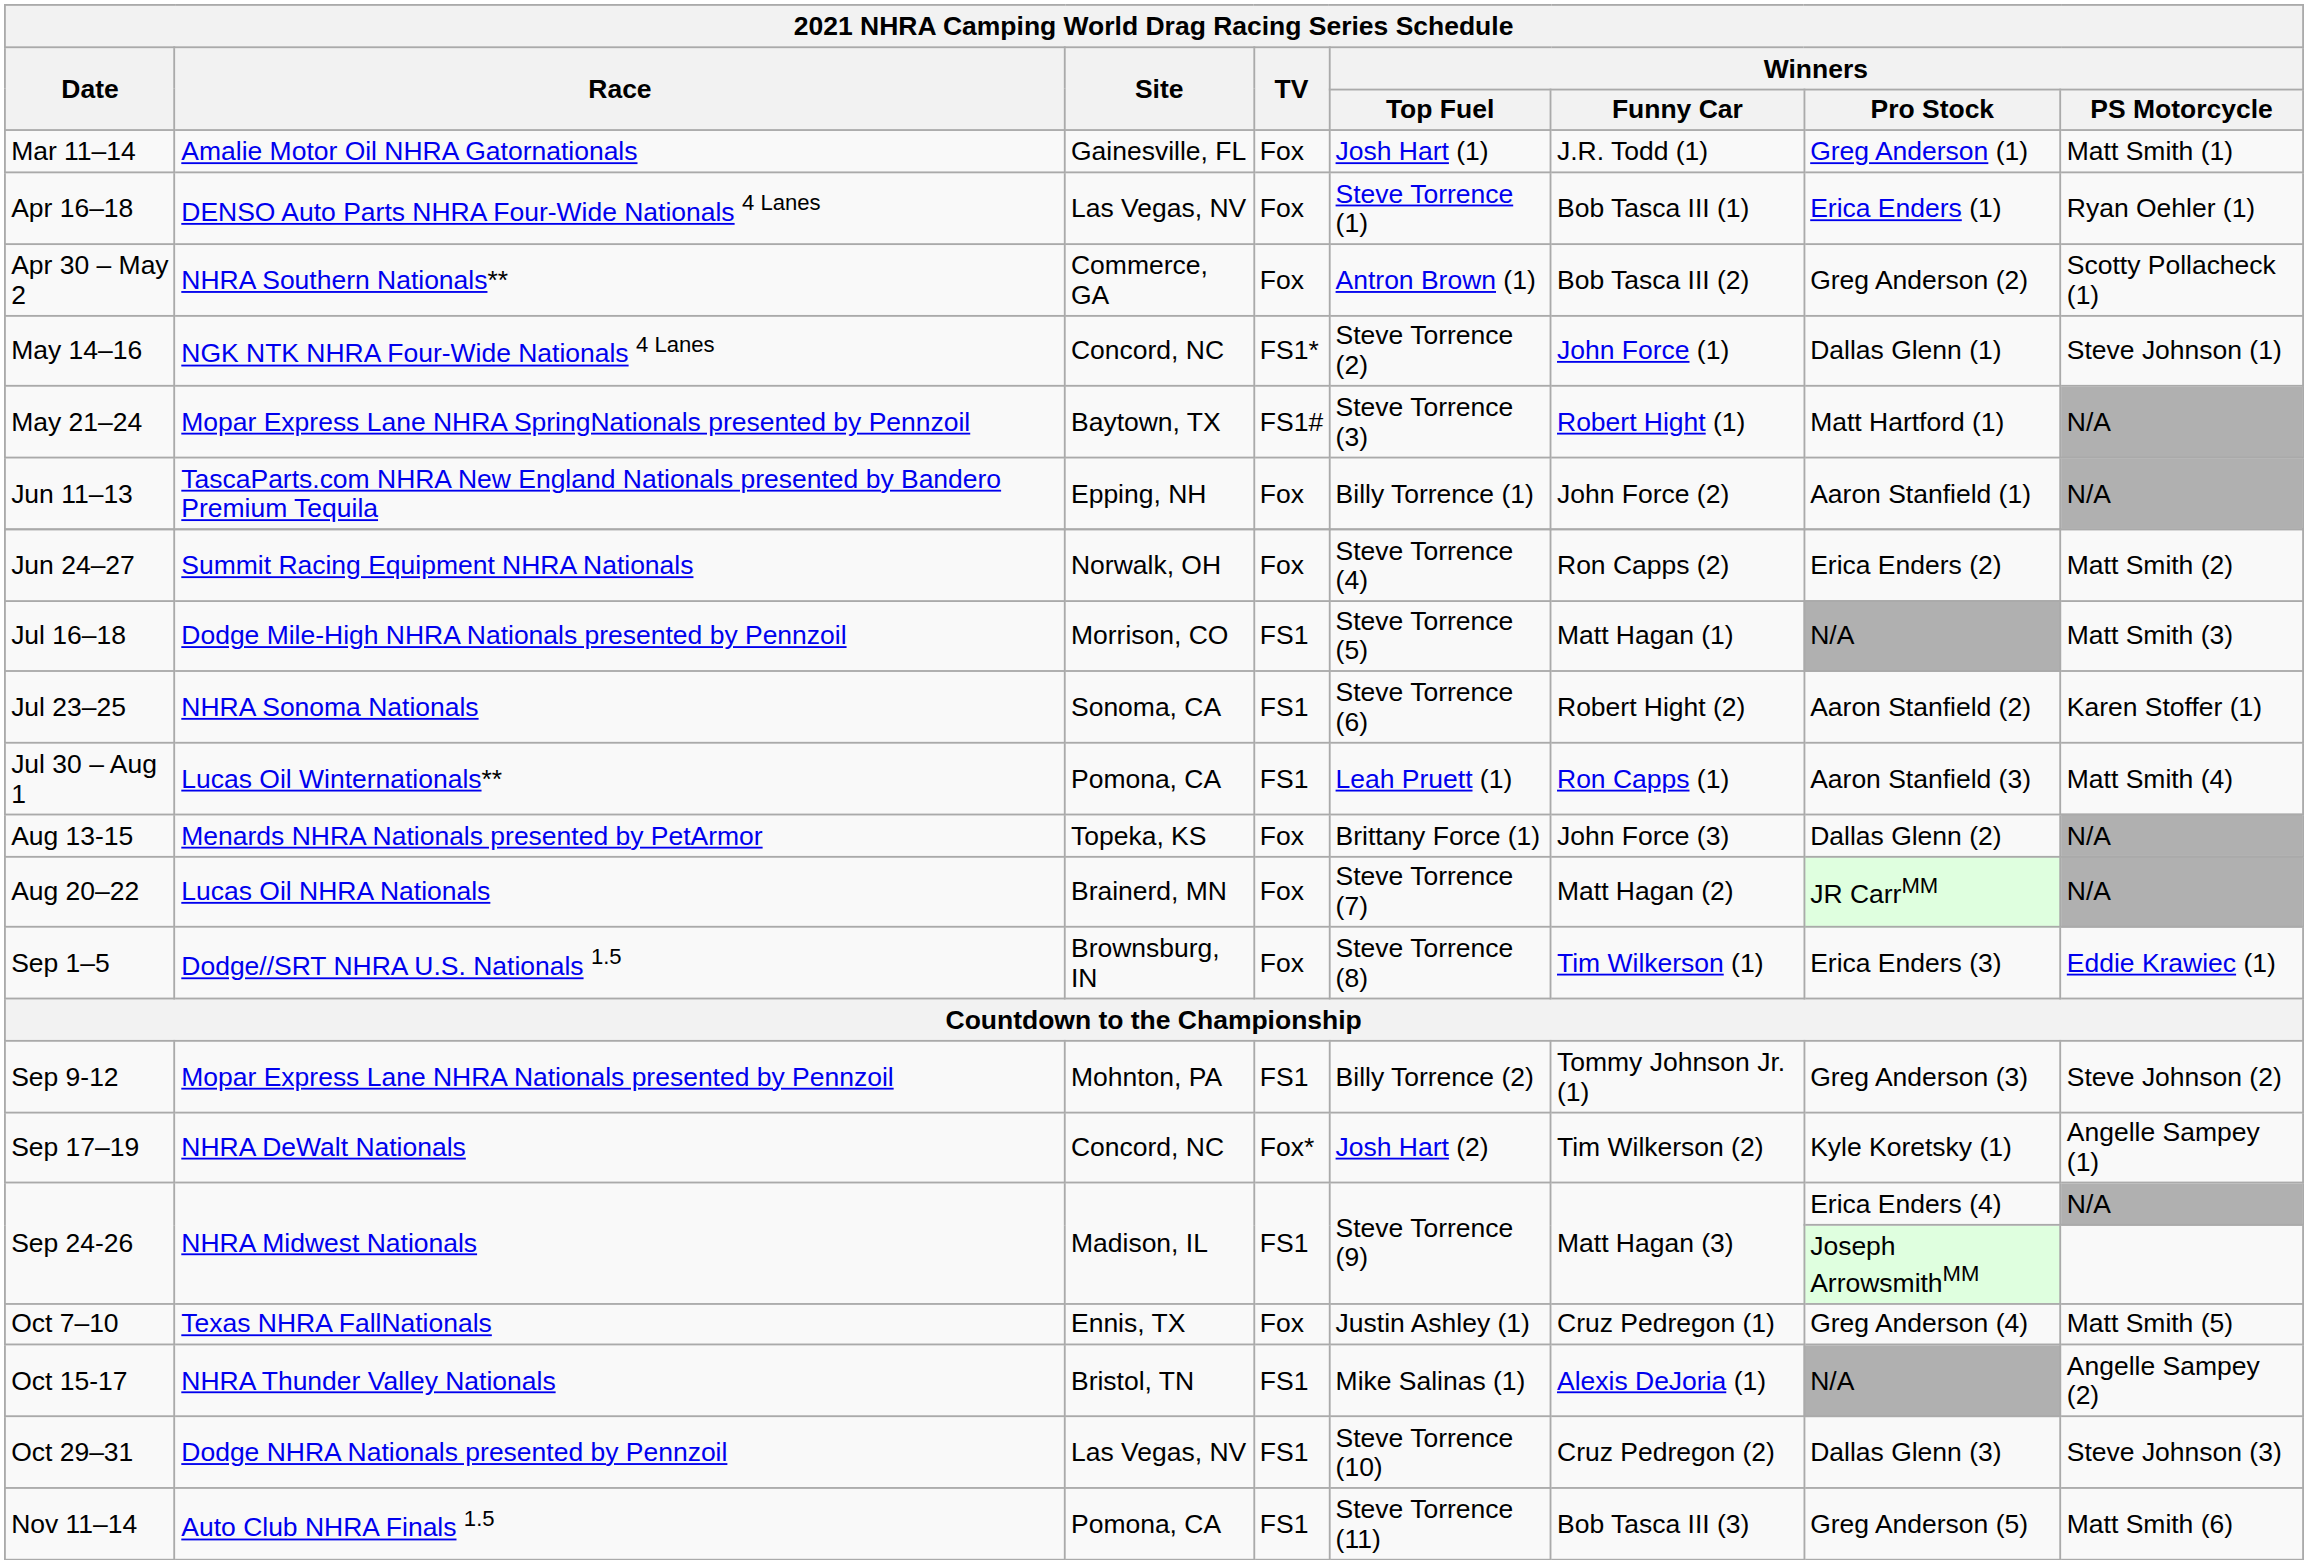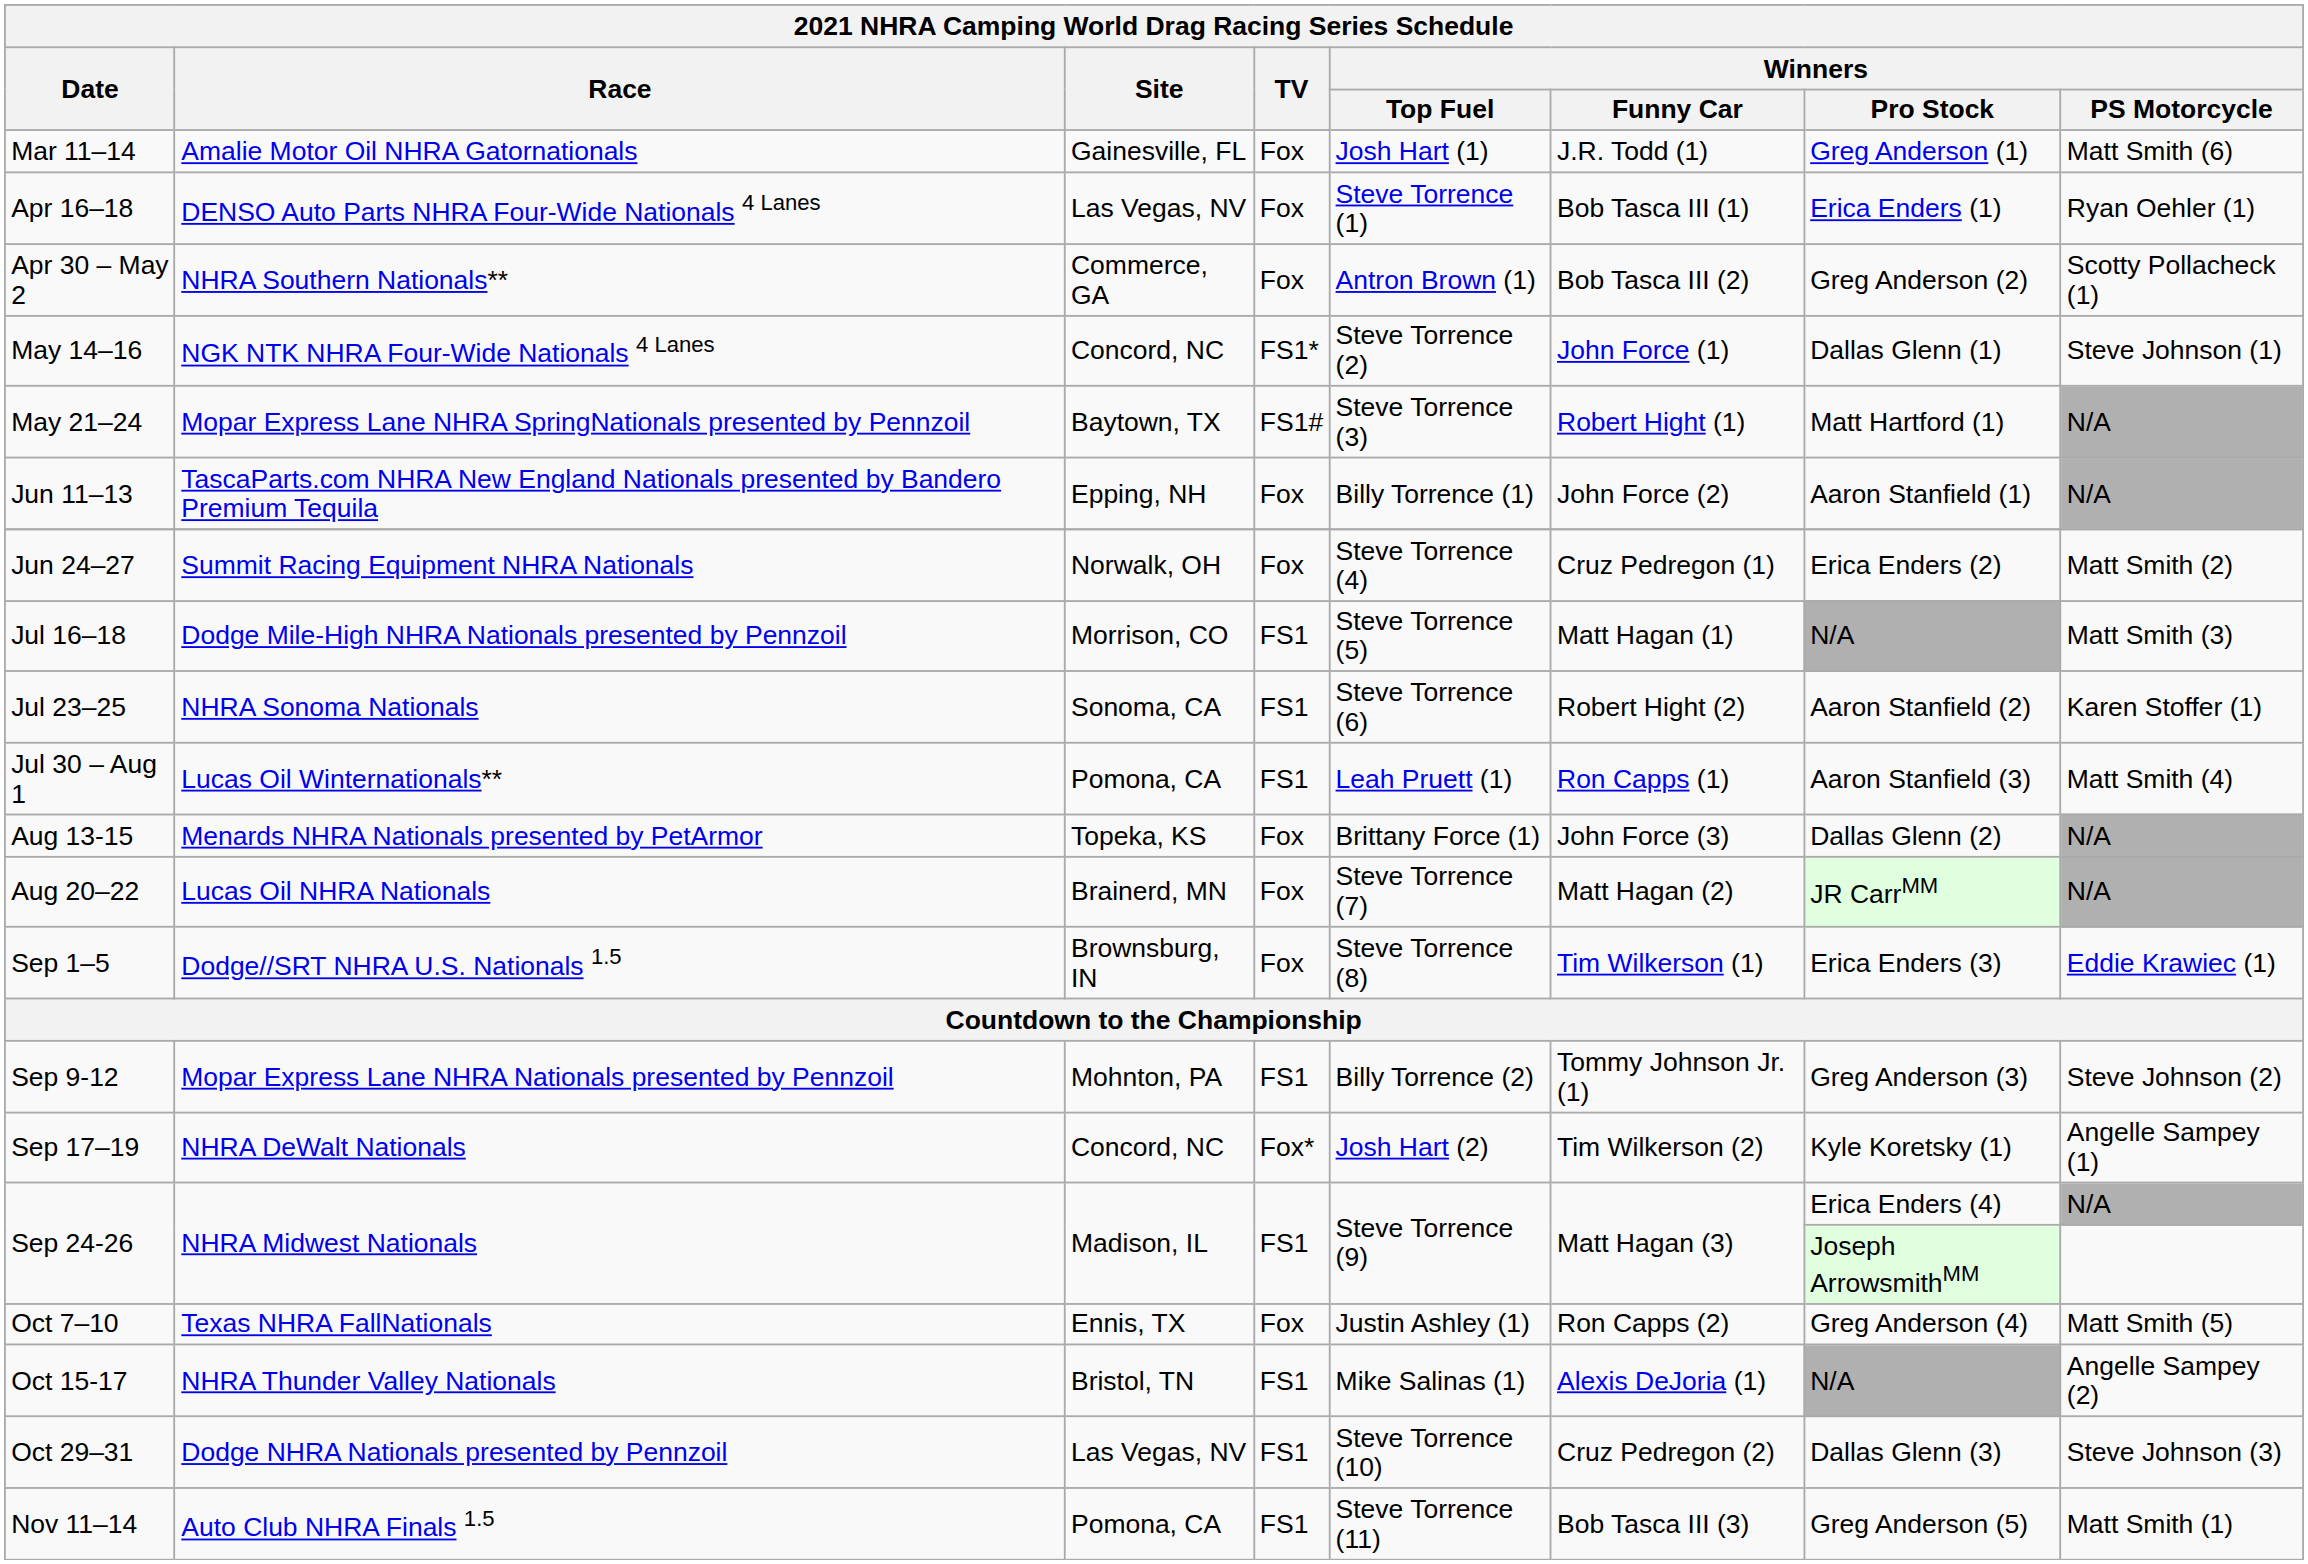Mar 11–14 | column 8: Matt Smith (1) -> Matt Smith (6)
Jun 24–27 | column 6: Ron Capps (2) -> Cruz Pedregon (1)
Oct 7–10 | column 6: Cruz Pedregon (1) -> Ron Capps (2)
Nov 11–14 | column 8: Matt Smith (6) -> Matt Smith (1)
